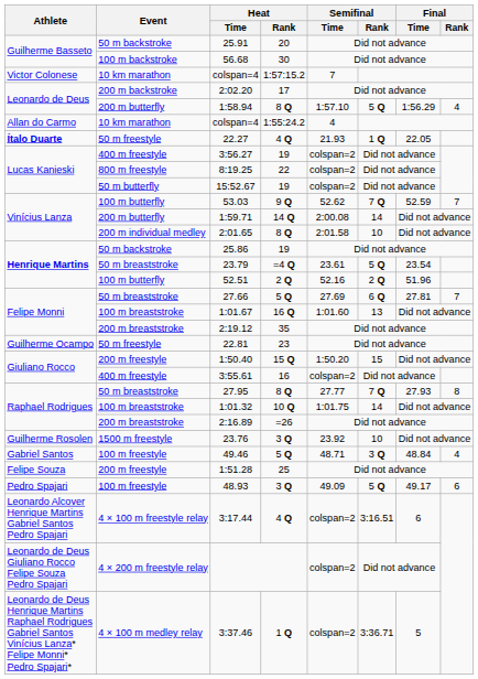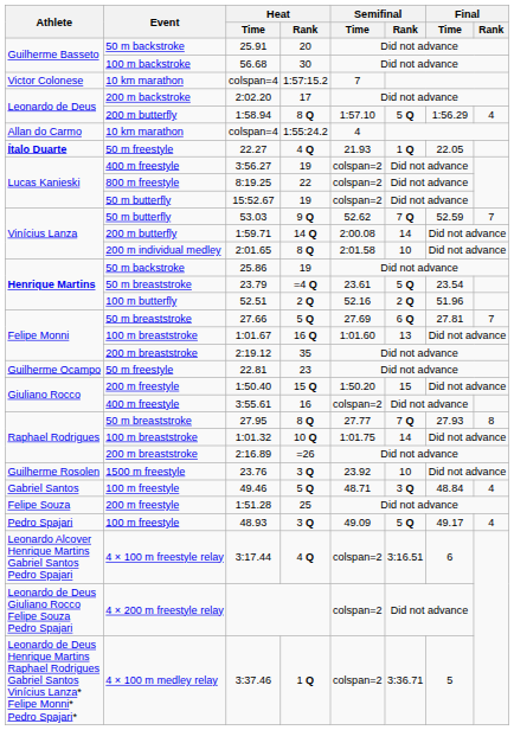53.03 | Event: 100 m butterfly -> 50 m butterfly
48.93 | Final / Rank: 6 -> 4
